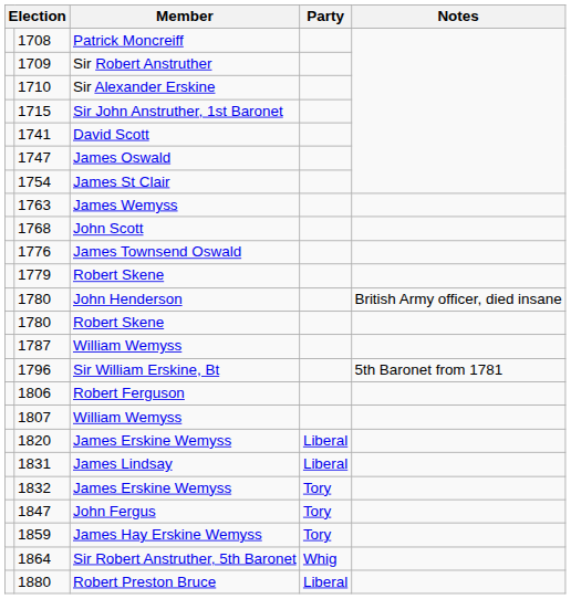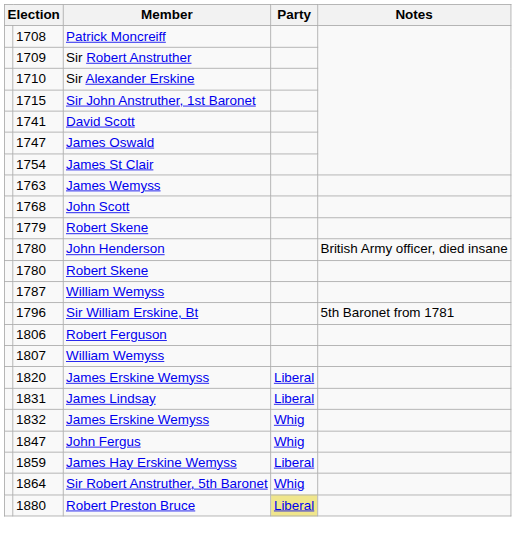- row: 1776 | James Townsend Oswald
1832 | Party: Tory -> Whig
1847 | Party: Tory -> Whig
1859 | Party: Tory -> Liberal
1880 | Party: no background -> khaki background
